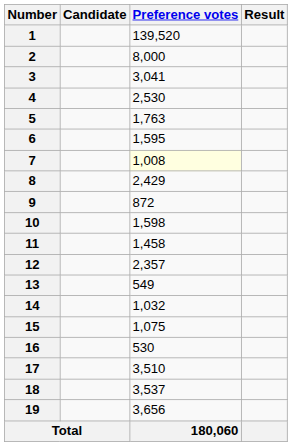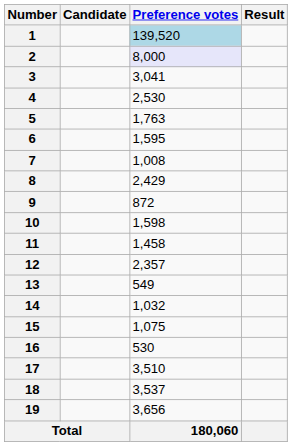1 | Preference votes: no background -> lightblue background
2 | Preference votes: no background -> lavender background
7 | Preference votes: lightyellow background -> no background
